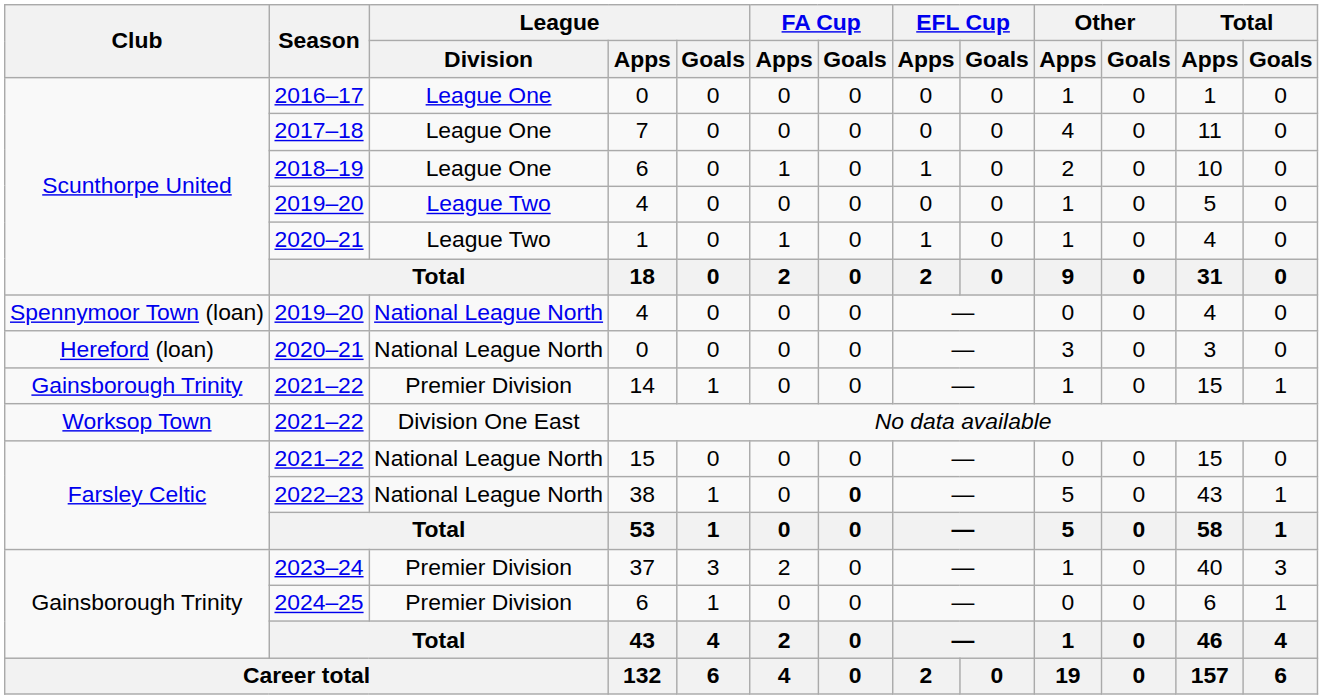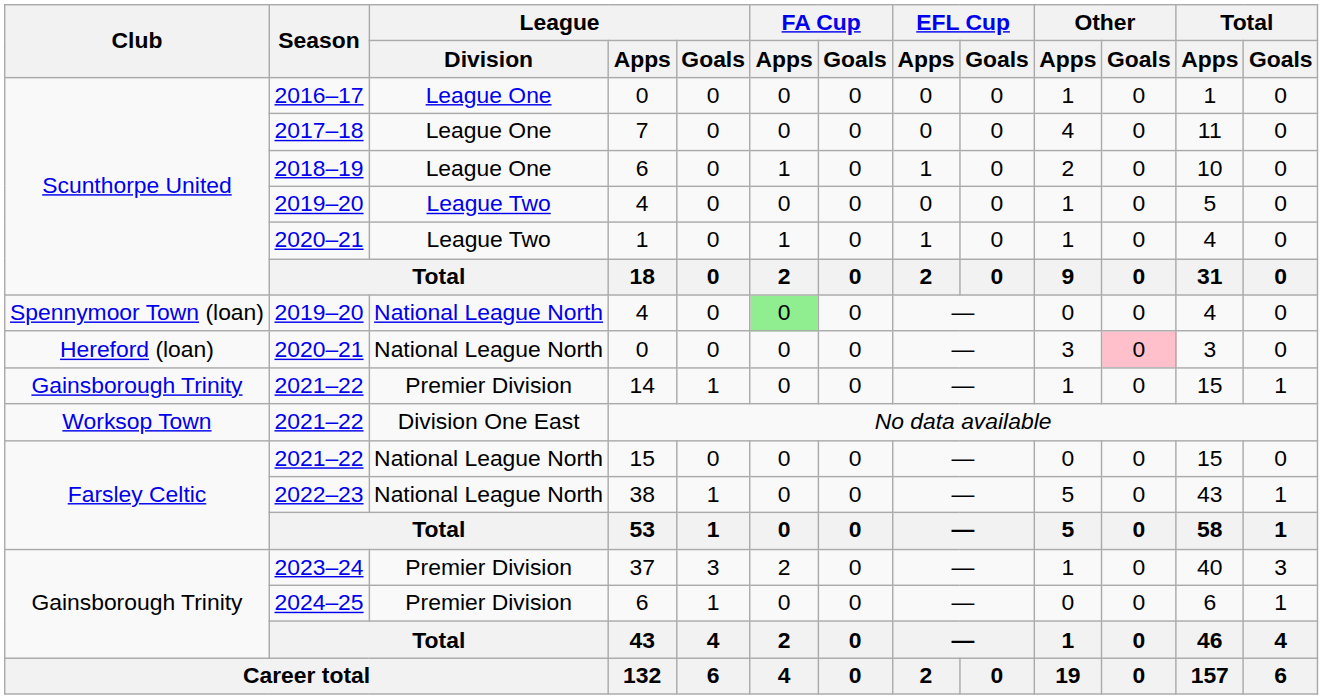Spennymoor Town (loan) / 4 | FA Cup / Apps: no background -> lightgreen background
Hereford (loan) / 0 | Other / Goals: no background -> pink background
38 | FA Cup / Goals: bold -> normal
